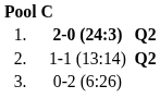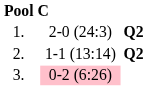1. | column 2: bold -> normal
3. | column 2: no background -> pink background
